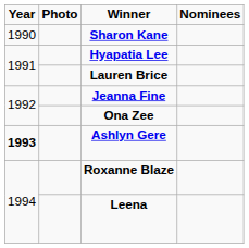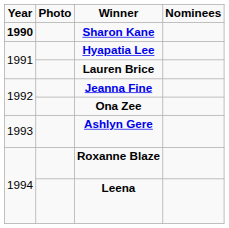Sharon Kane | Year: normal -> bold
Ashlyn Gere | Year: bold -> normal
